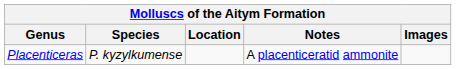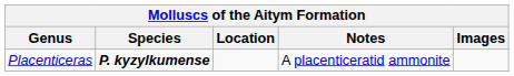Placenticeras | Species: normal -> bold
